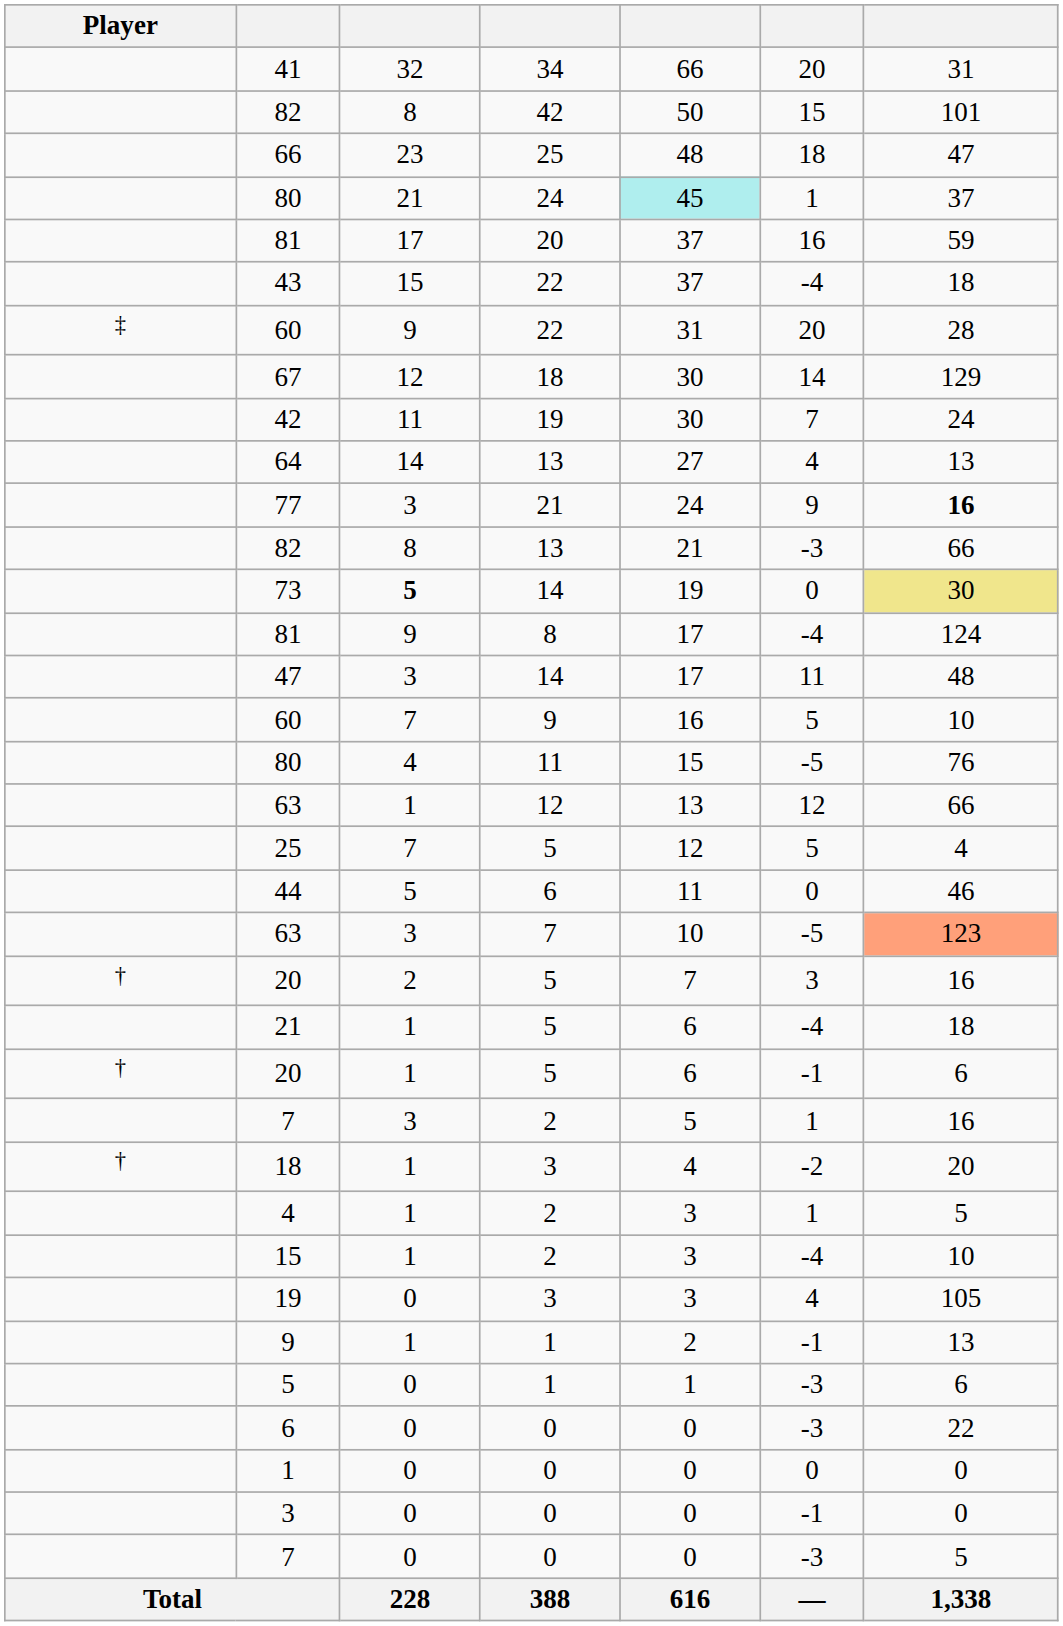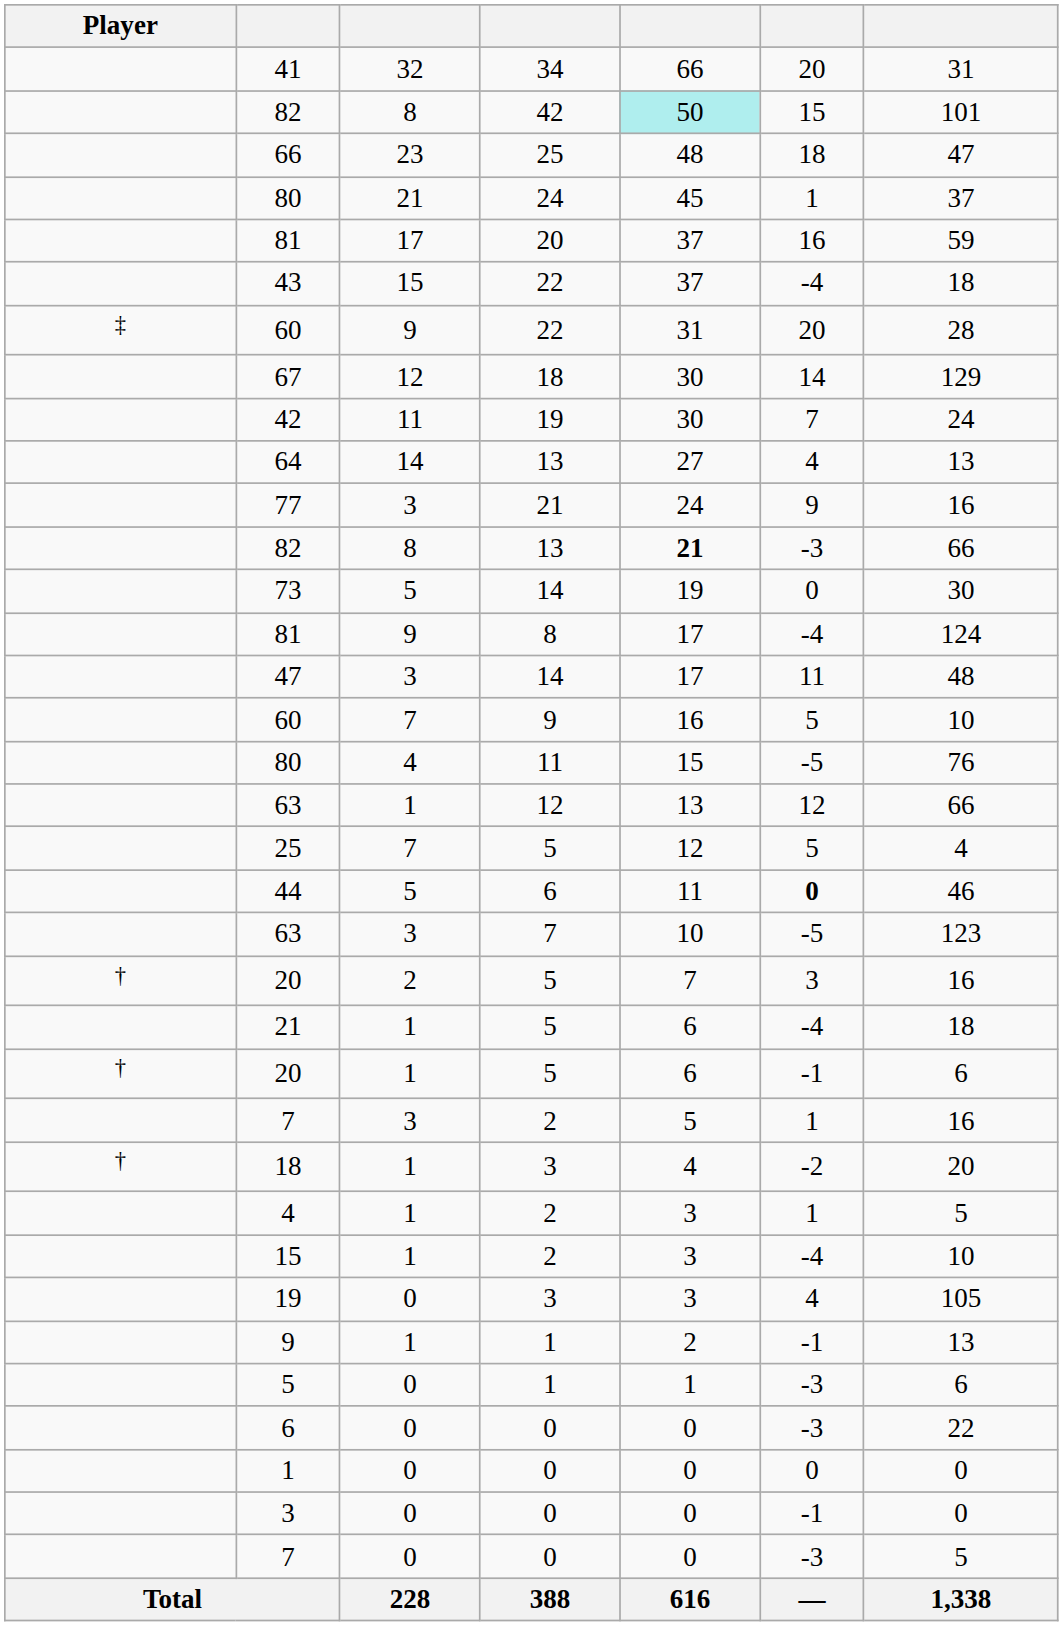82 / 42 | column 5: no background -> paleturquoise background
80 / 24 | column 5: paleturquoise background -> no background
77 | column 7: bold -> normal
82 / 13 | column 5: normal -> bold
73 | column 3: bold -> normal
73 | column 7: khaki background -> no background
44 | column 6: normal -> bold
63 / 7 | column 7: lightsalmon background -> no background
